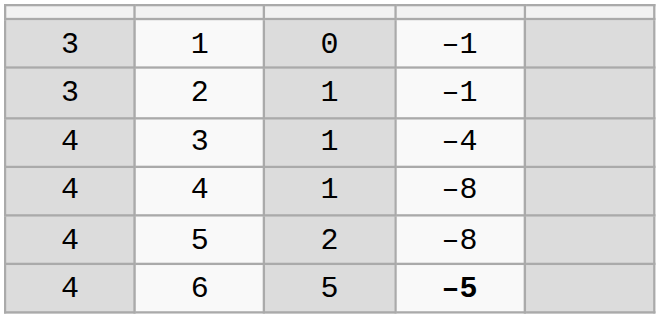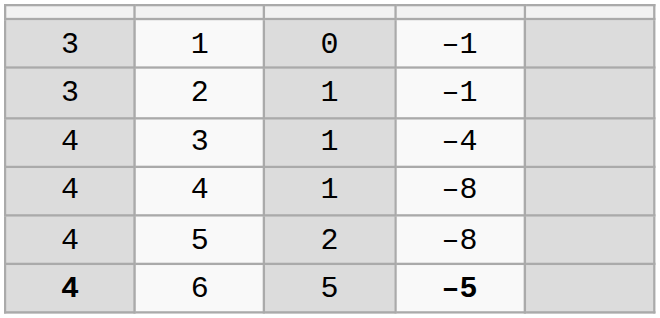6 | column 1: normal -> bold
